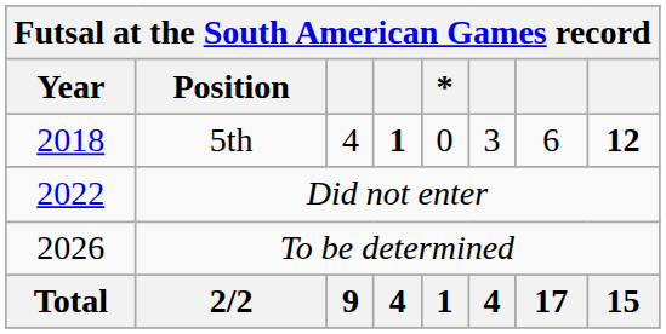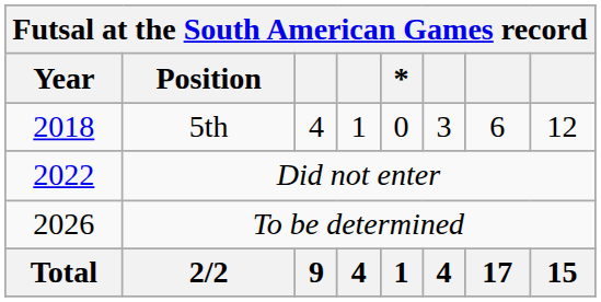5th | column 4: bold -> normal
5th | column 8: bold -> normal
